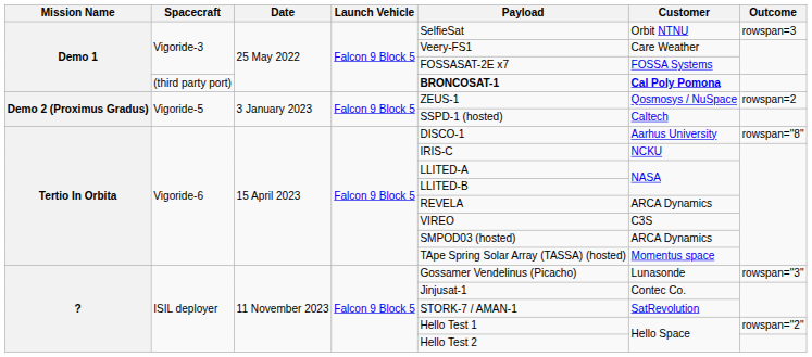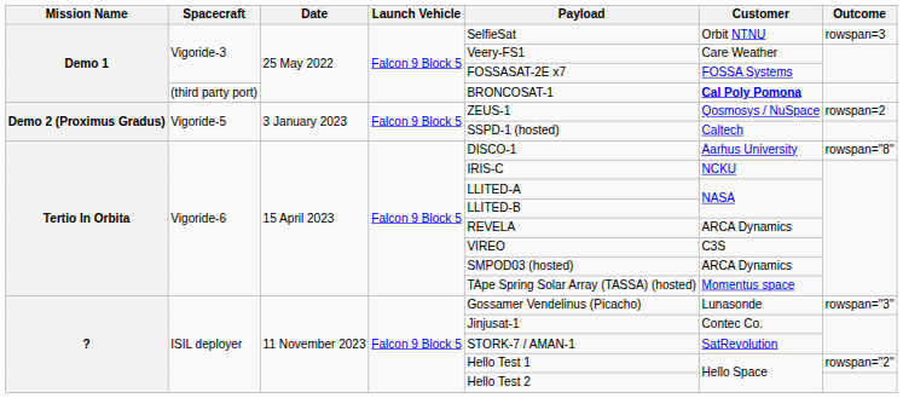(third party port) | Payload: bold -> normal
